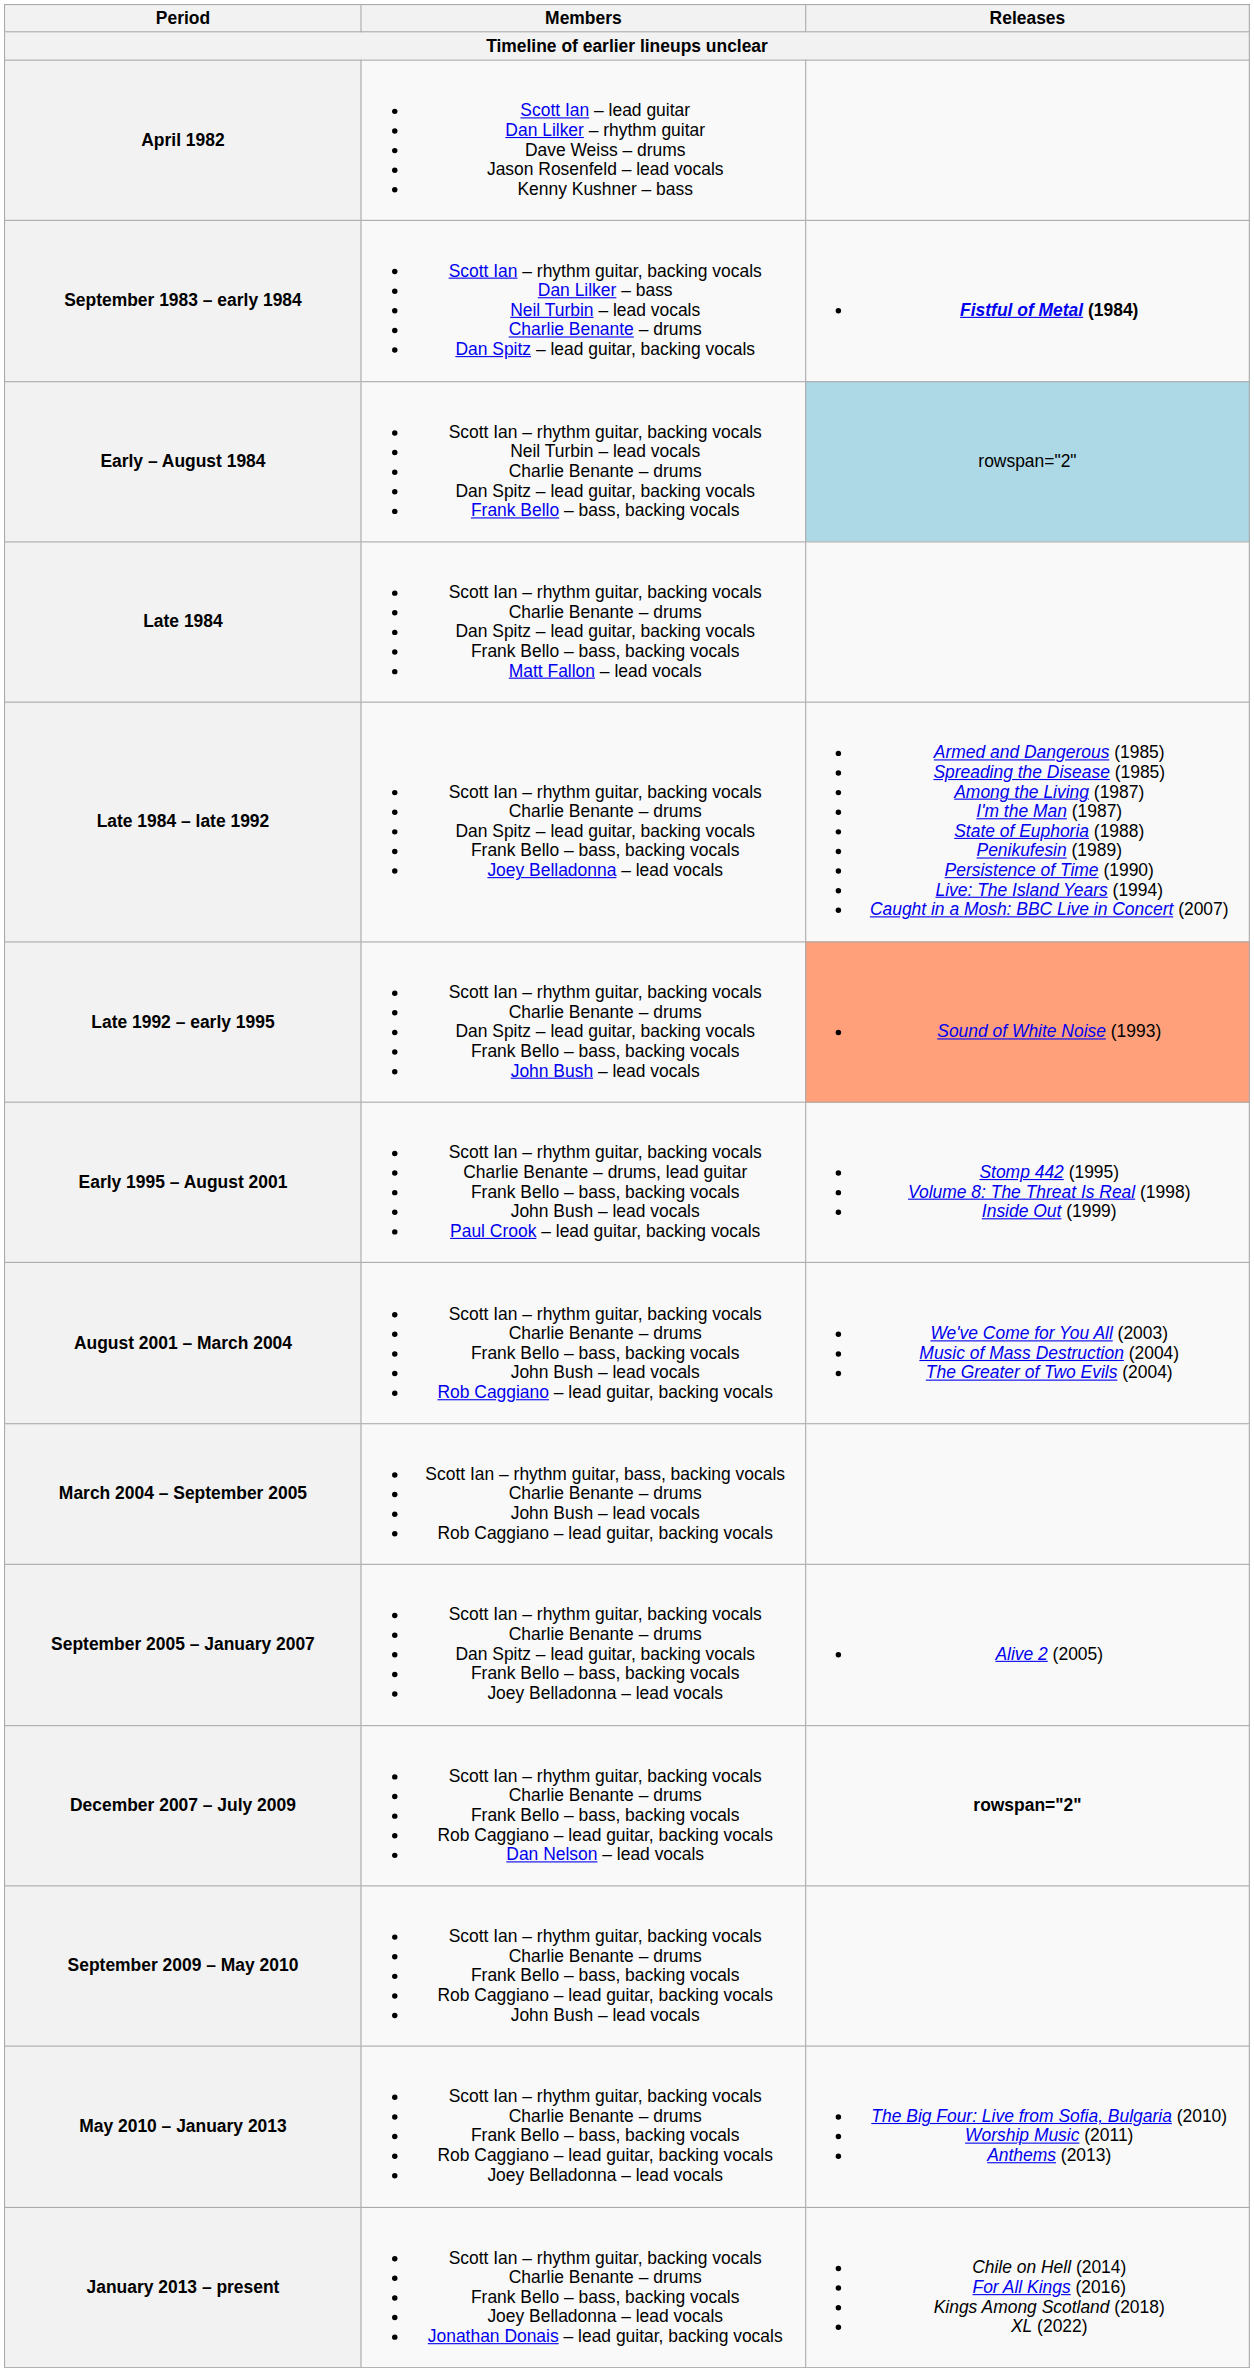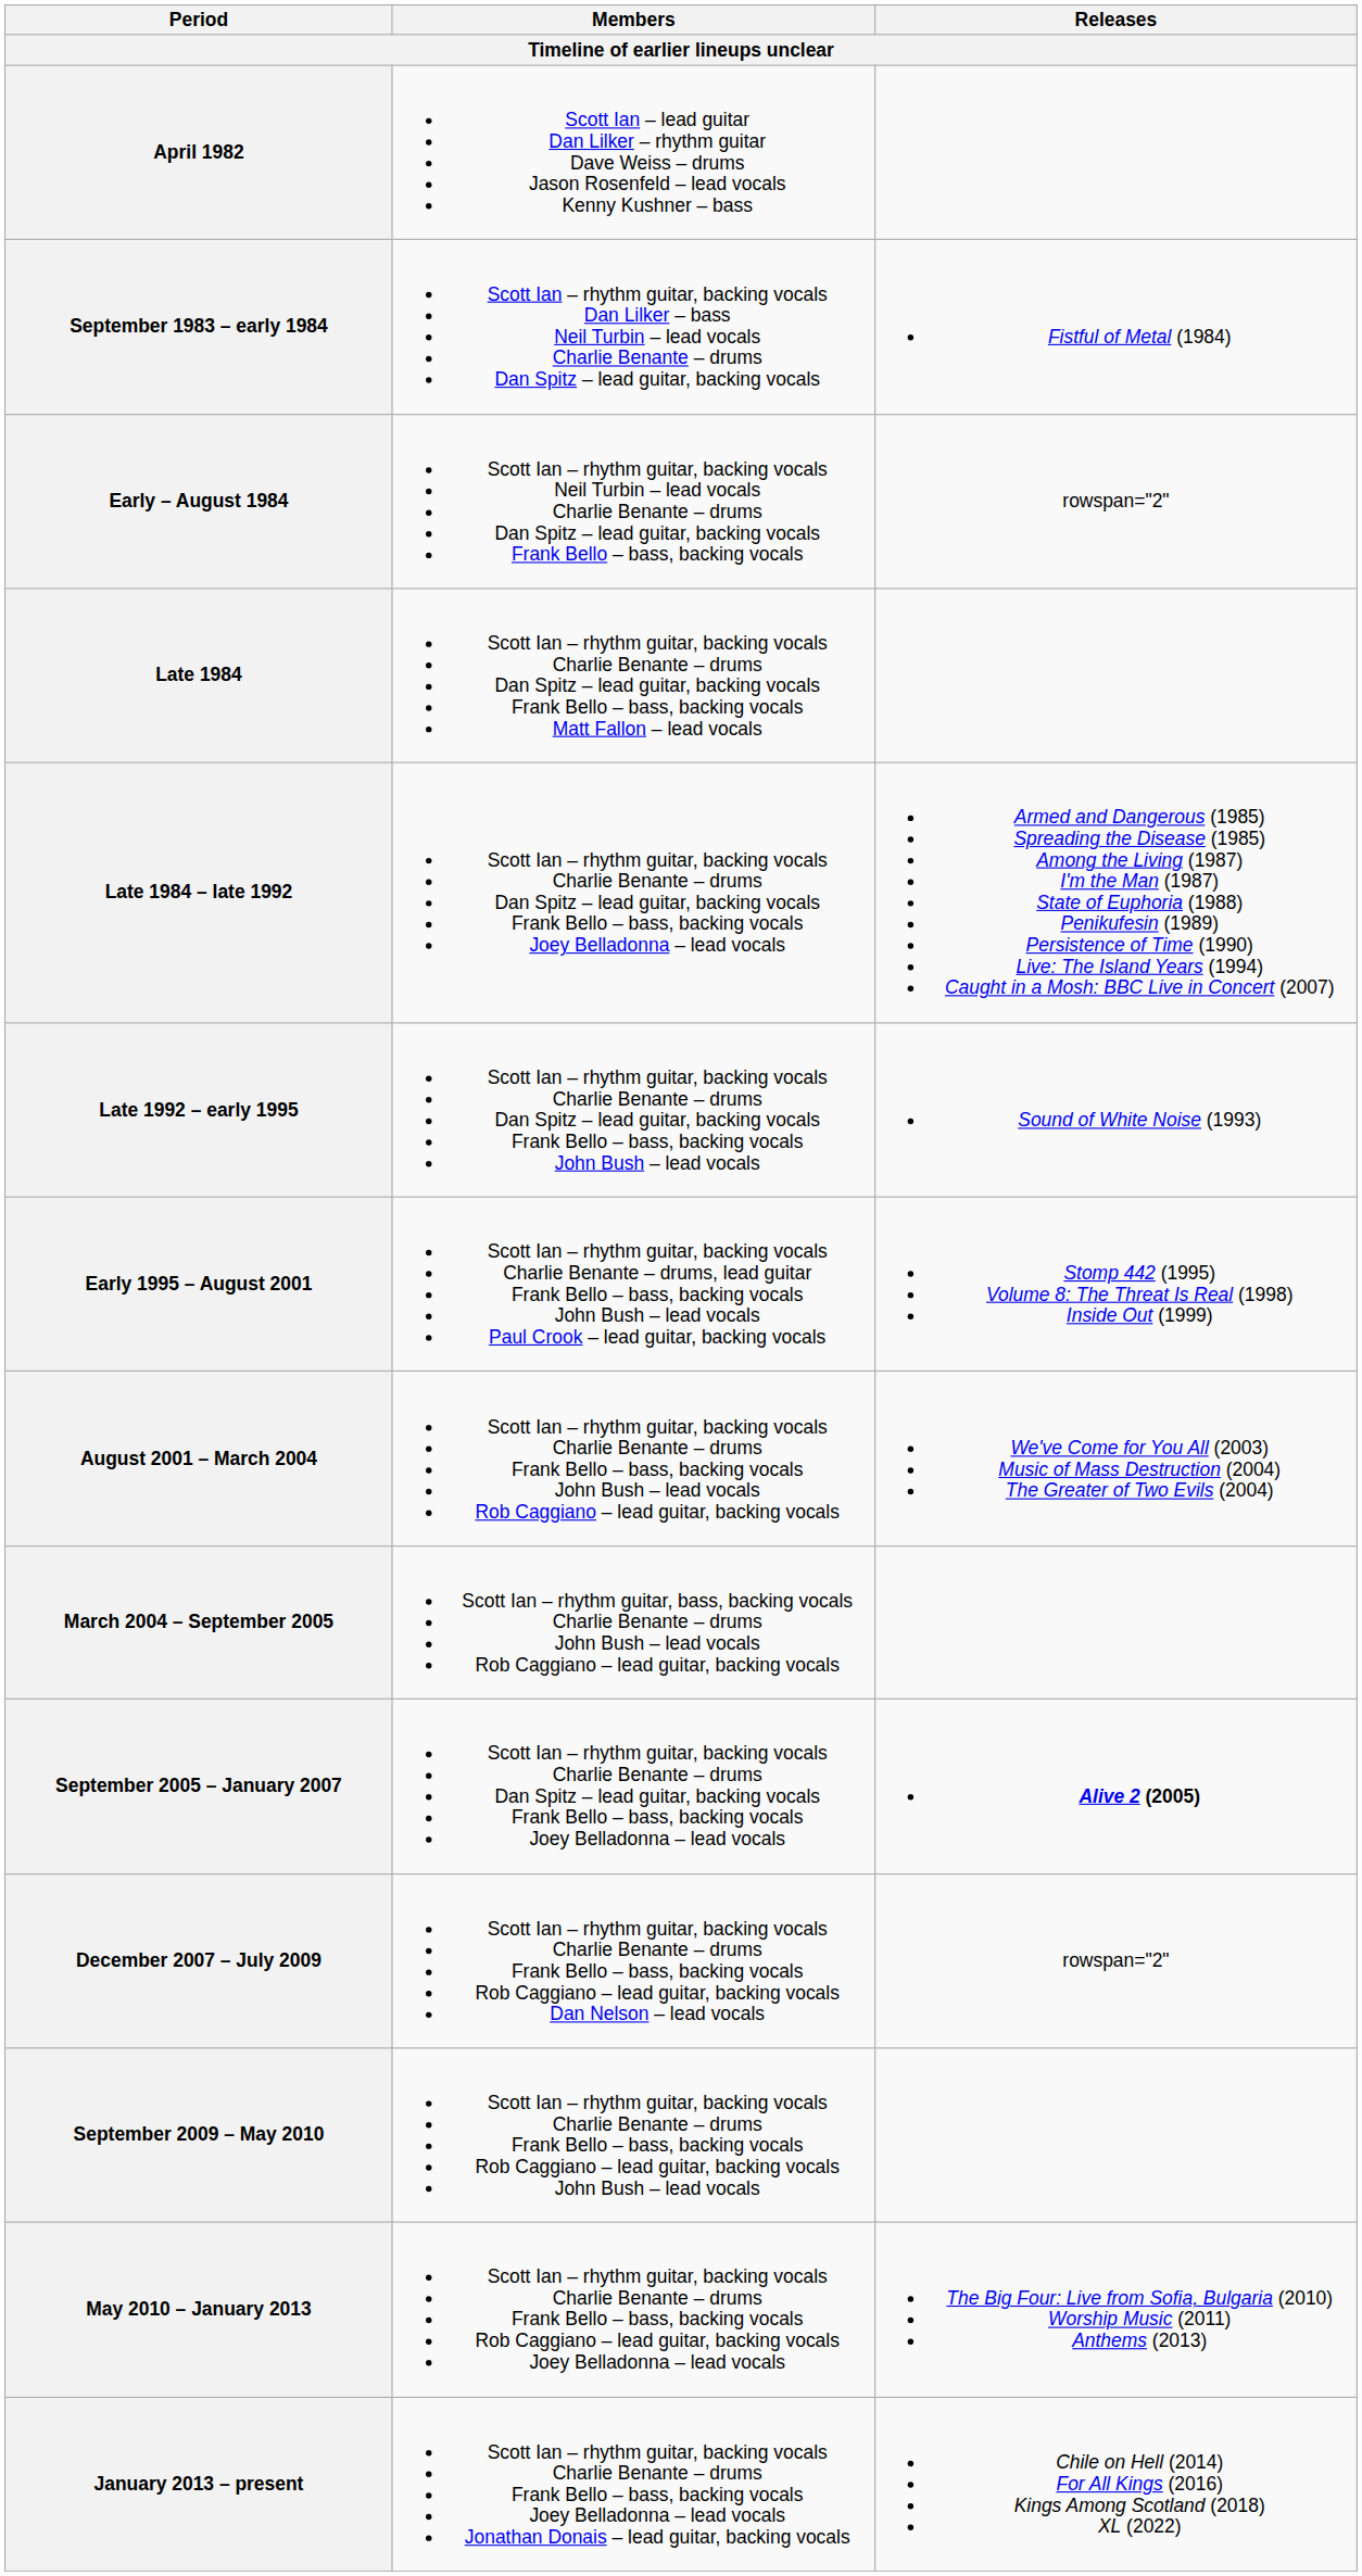September 1983 – early 1984 | Releases: bold -> normal
Early – August 1984 | Releases: lightblue background -> no background
Late 1992 – early 1995 | Releases: lightsalmon background -> no background
September 2005 – January 2007 | Releases: normal -> bold
December 2007 – July 2009 | Releases: bold -> normal
